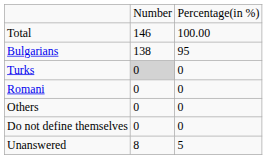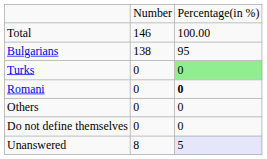Turks | column 2: lightgrey background -> no background
Turks | column 3: no background -> lightgreen background
Romani | column 3: normal -> bold
Unanswered | column 3: no background -> lavender background
